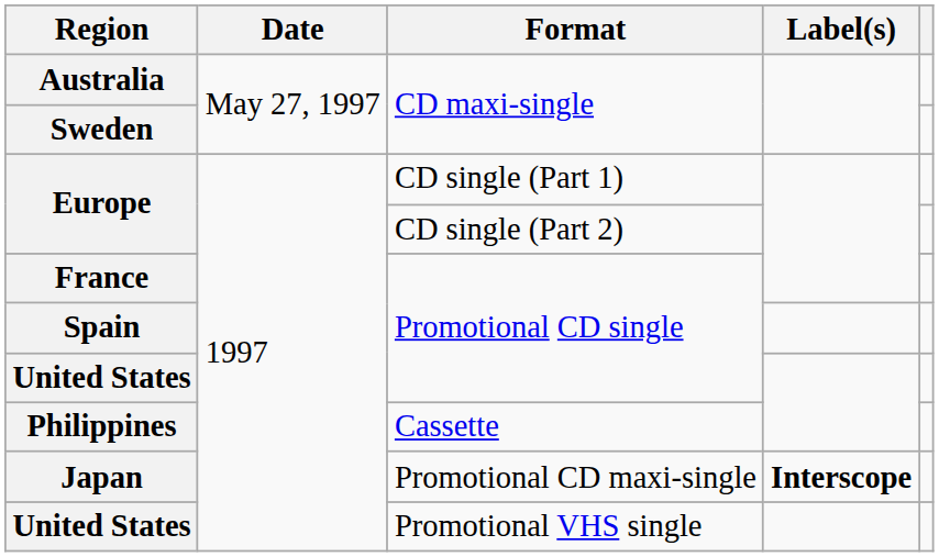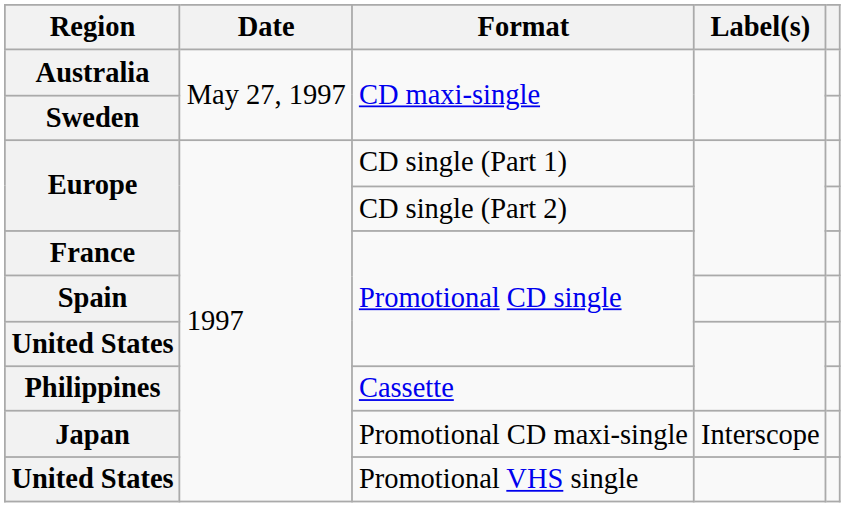Japan | Label(s): bold -> normal
